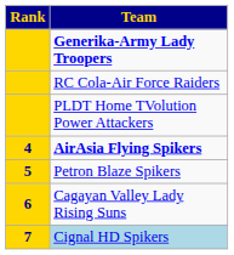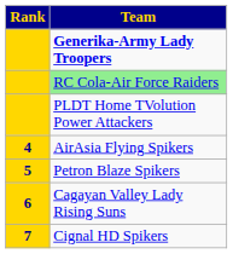RC Cola-Air Force Raiders | Team: no background -> lightgreen background
AirAsia Flying Spikers | Team: bold -> normal
Cignal HD Spikers | Team: lightblue background -> no background
